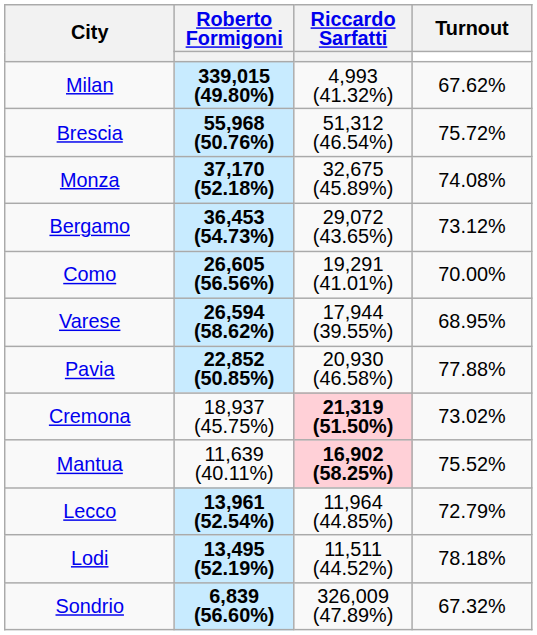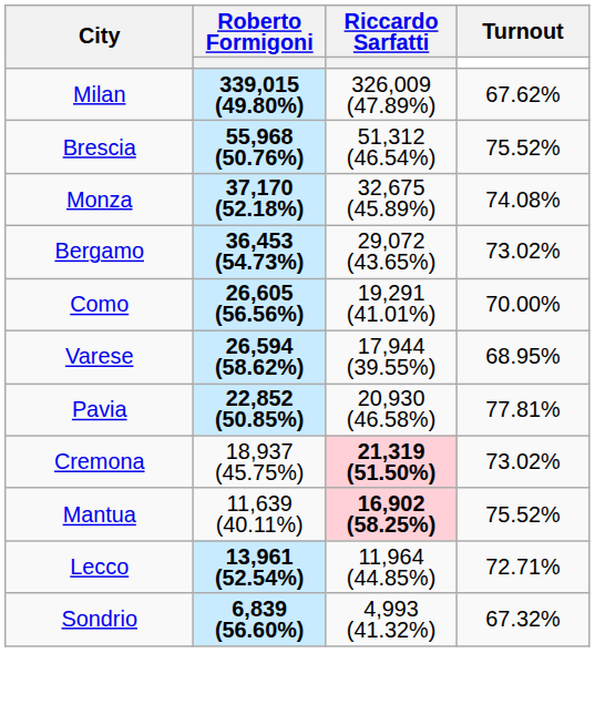Milan | Riccardo Sarfatti: 4,993 (41.32%) -> 326,009 (47.89%)
Brescia | Turnout: 75.72% -> 75.52%
Bergamo | Turnout: 73.12% -> 73.02%
Pavia | Turnout: 77.88% -> 77.81%
Lecco | Turnout: 72.79% -> 72.71%
- row: Lodi | 13,495 (52.19%) | 11,511 (44.52%) | 78.18%
Sondrio | Riccardo Sarfatti: 326,009 (47.89%) -> 4,993 (41.32%)
